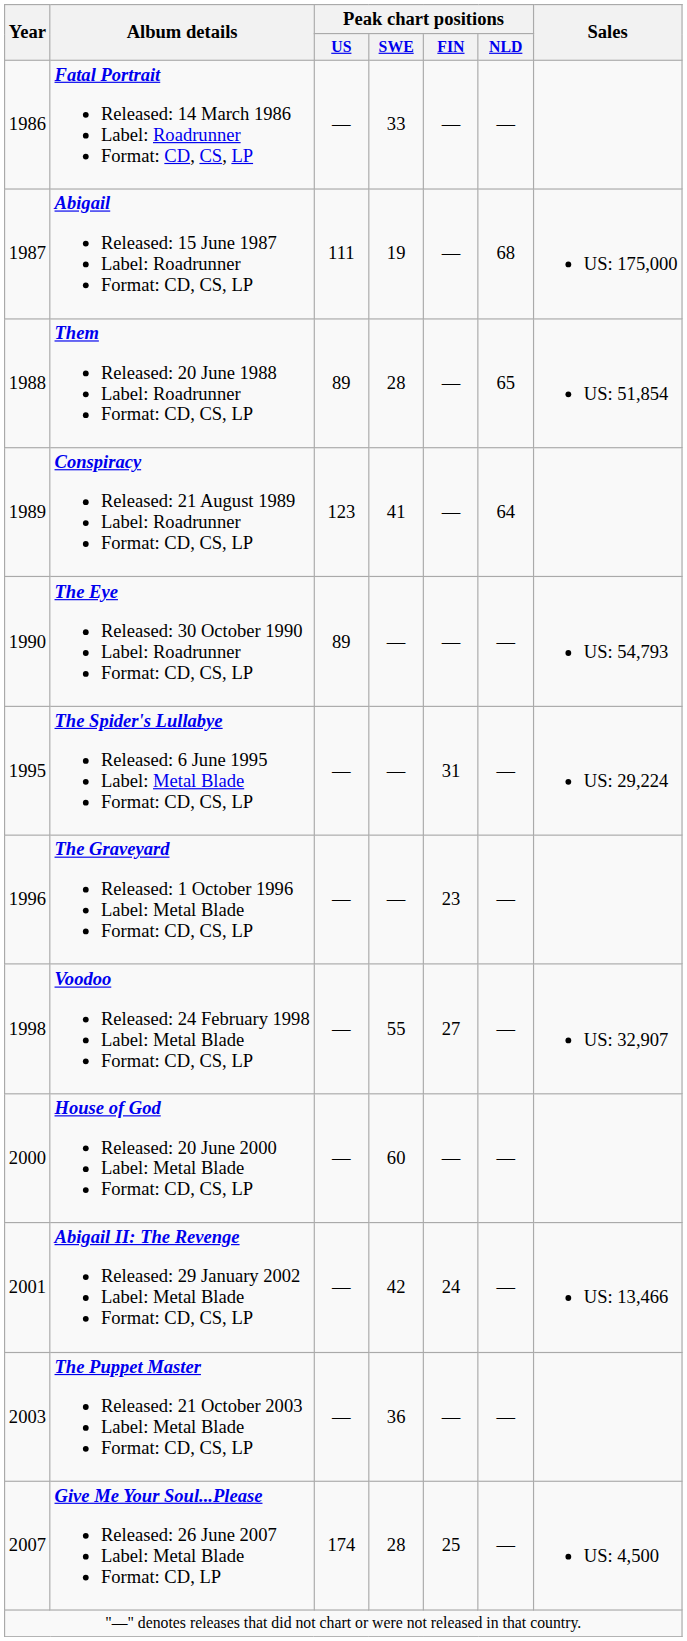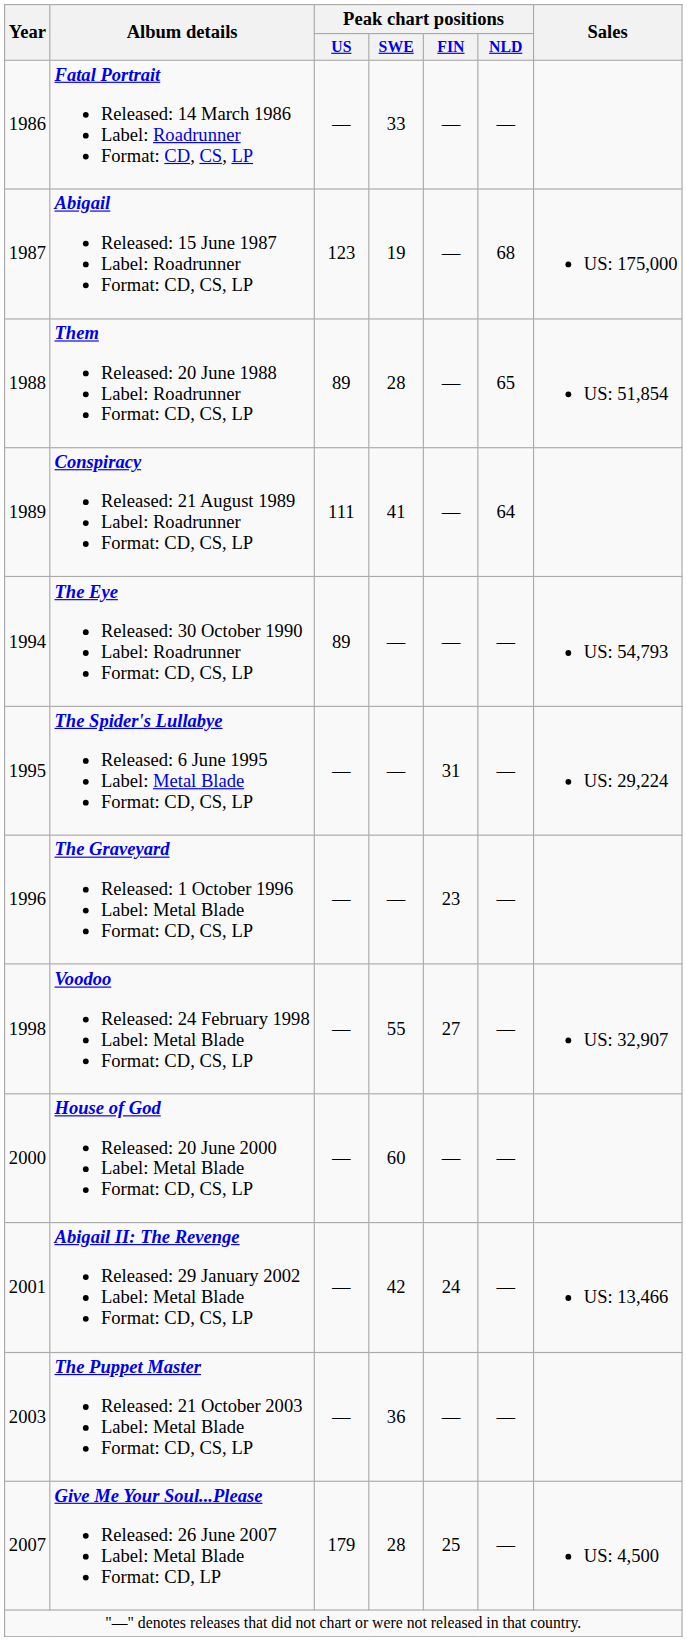row 4 | Peak chart positions / US: 111 -> 123
row 6 | Peak chart positions / US: 123 -> 111
row 7 | Year: 1990 -> 1994
row 14 | Peak chart positions / US: 174 -> 179
